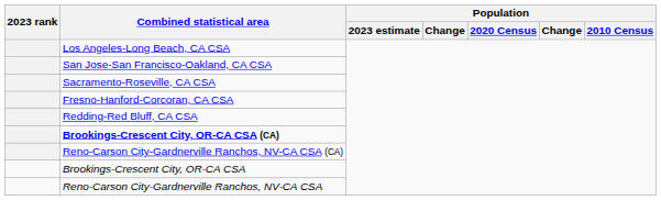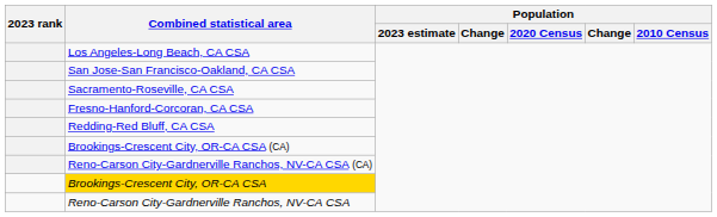Brookings-Crescent City, OR-CA CSA (CA) | Combined statistical area: bold -> normal
Brookings-Crescent City, OR-CA CSA | Combined statistical area: no background -> gold background
